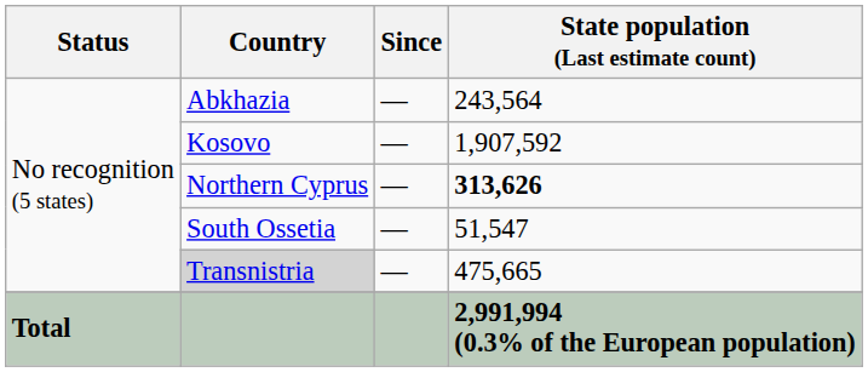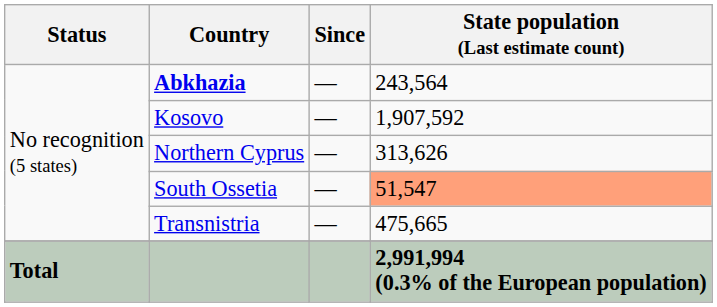Abkhazia | Country: normal -> bold
Northern Cyprus | State population (Last estimate count): bold -> normal
South Ossetia | State population (Last estimate count): no background -> lightsalmon background
Transnistria | Country: lightgrey background -> no background
